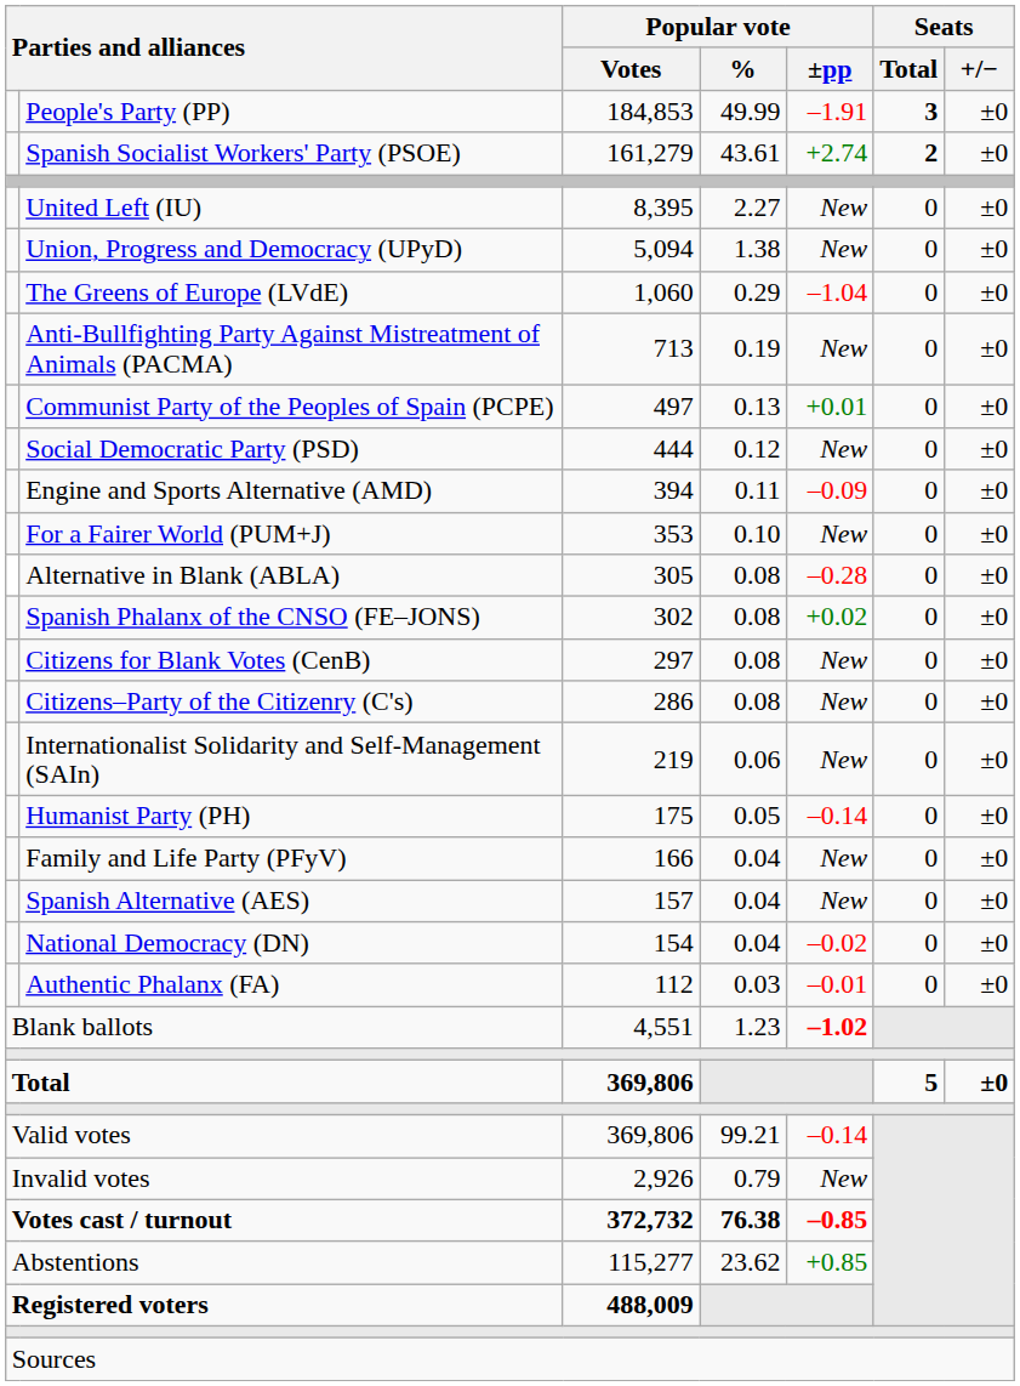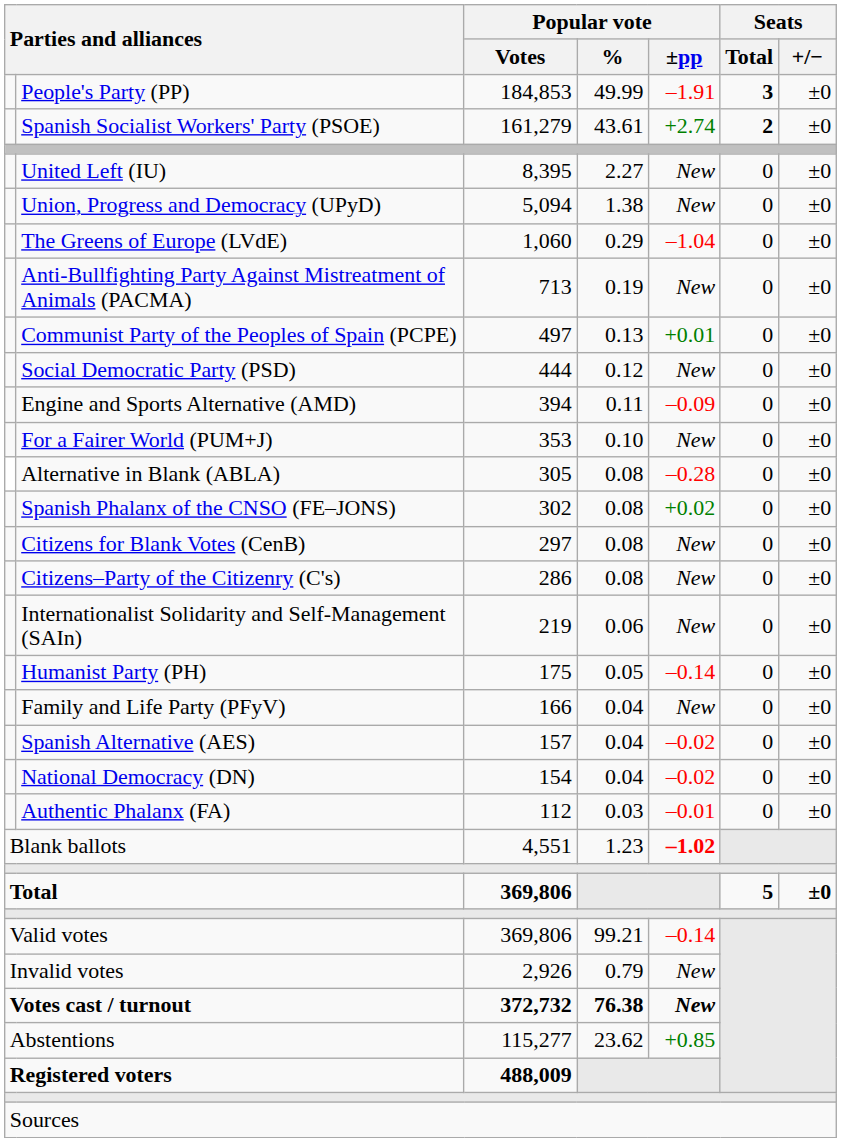Spanish Alternative (AES) | Popular vote / ±pp: New -> –0.02
Votes cast / turnout | Popular vote / ±pp: –0.85 -> New
